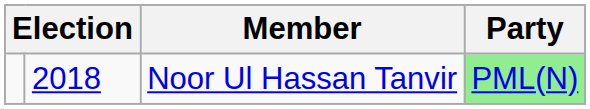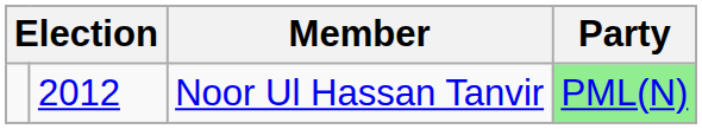Noor Ul Hassan Tanvir | column 2: 2018 -> 2012
